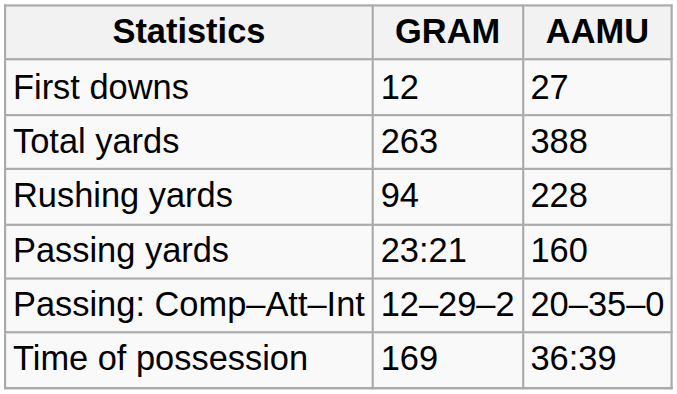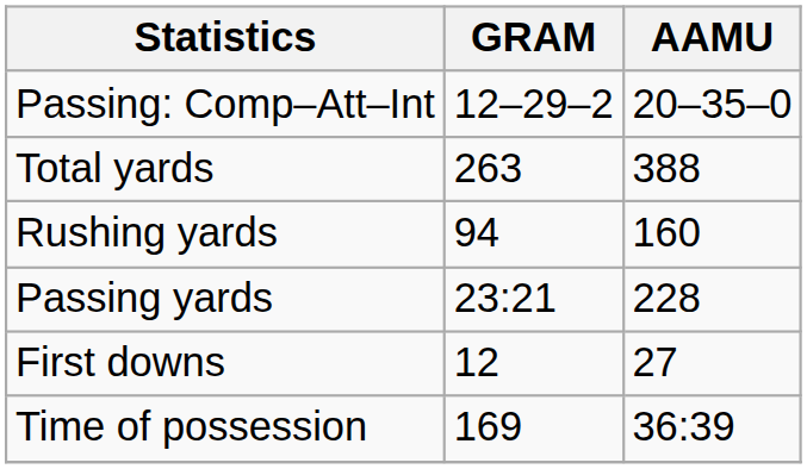rows swapped: First downs <-> Passing: Comp–Att–Int
Rushing yards | AAMU: 228 -> 160
Passing yards | AAMU: 160 -> 228
